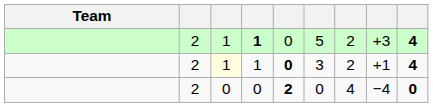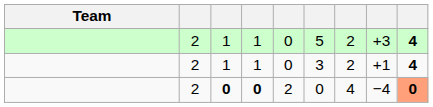row 2 | column 4: bold -> normal
row 3 | column 3: lightyellow background -> no background
row 3 | column 5: bold -> normal
row 4 | column 3: normal -> bold
row 4 | column 4: normal -> bold
row 4 | column 5: bold -> normal
row 4 | column 9: no background -> lightsalmon background
